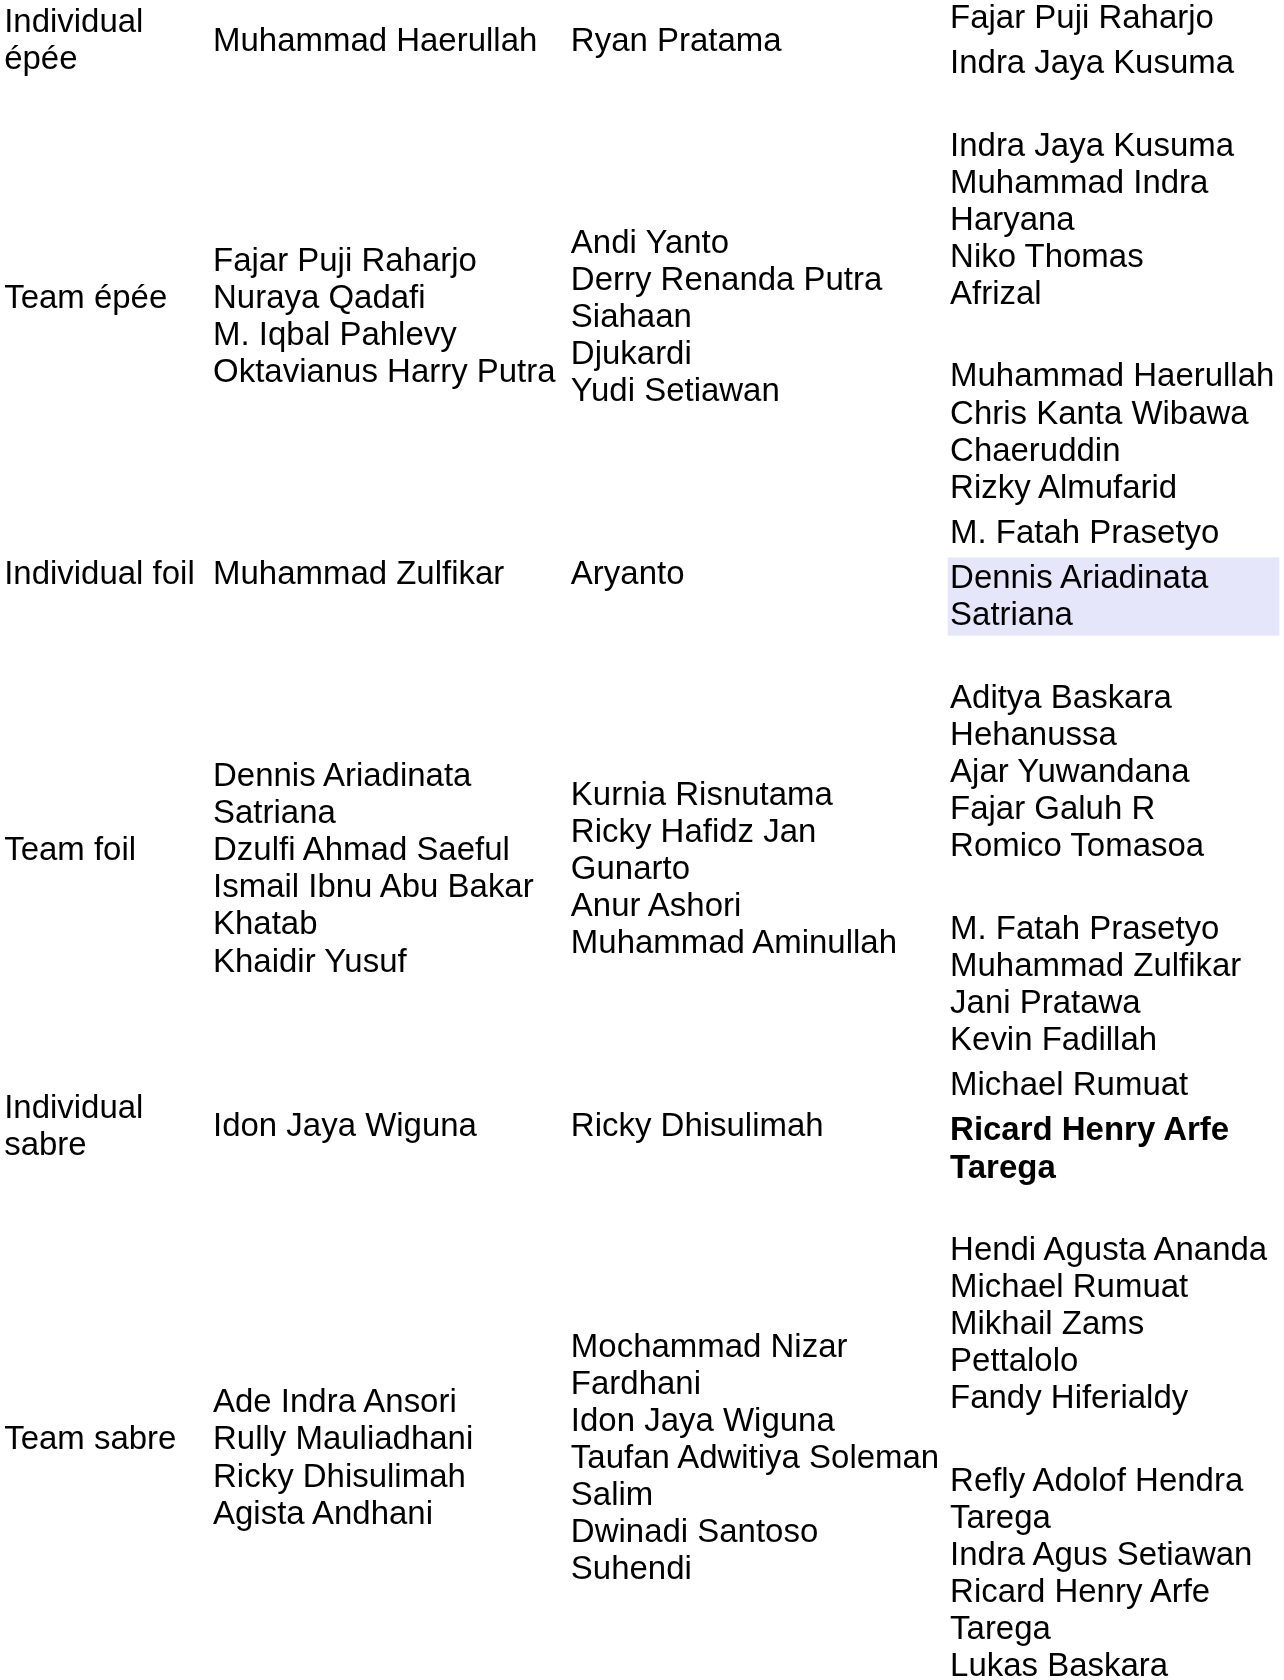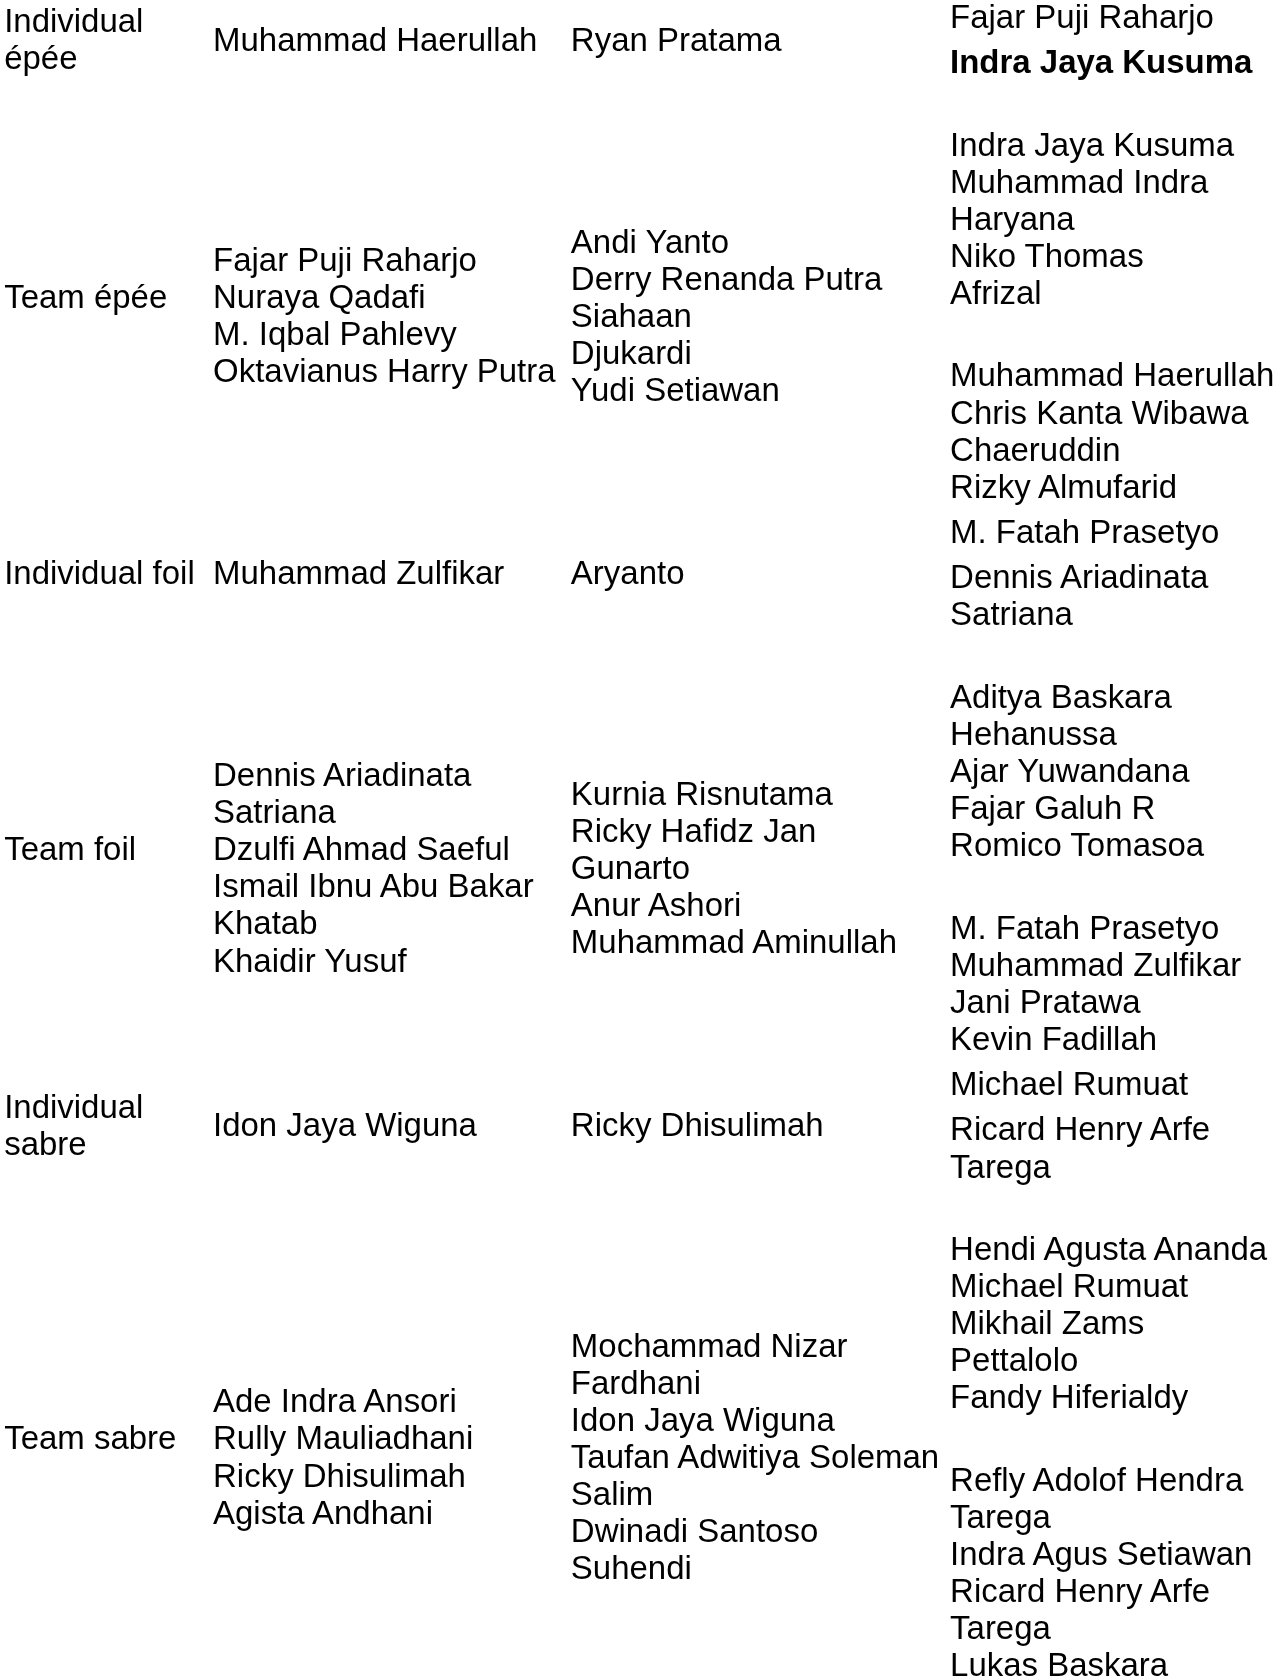Indra Jaya Kusuma | column 4: normal -> bold
Dennis Ariadinata Satriana | column 4: lavender background -> no background
Ricard Henry Arfe Tarega | column 4: bold -> normal
